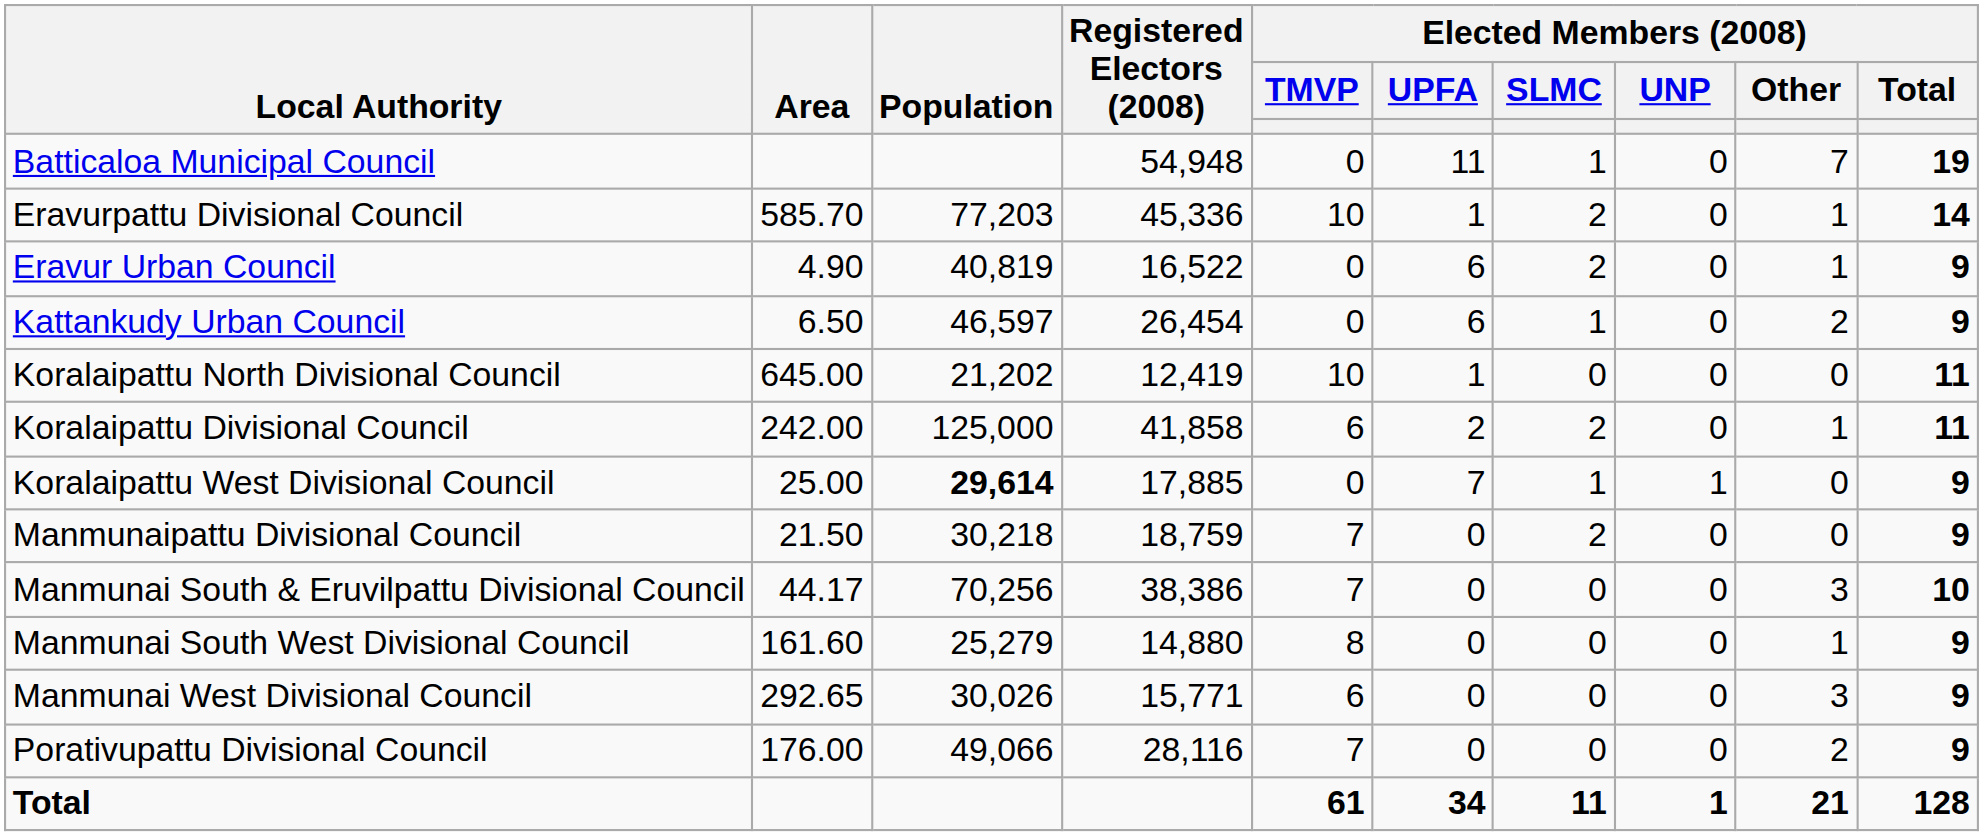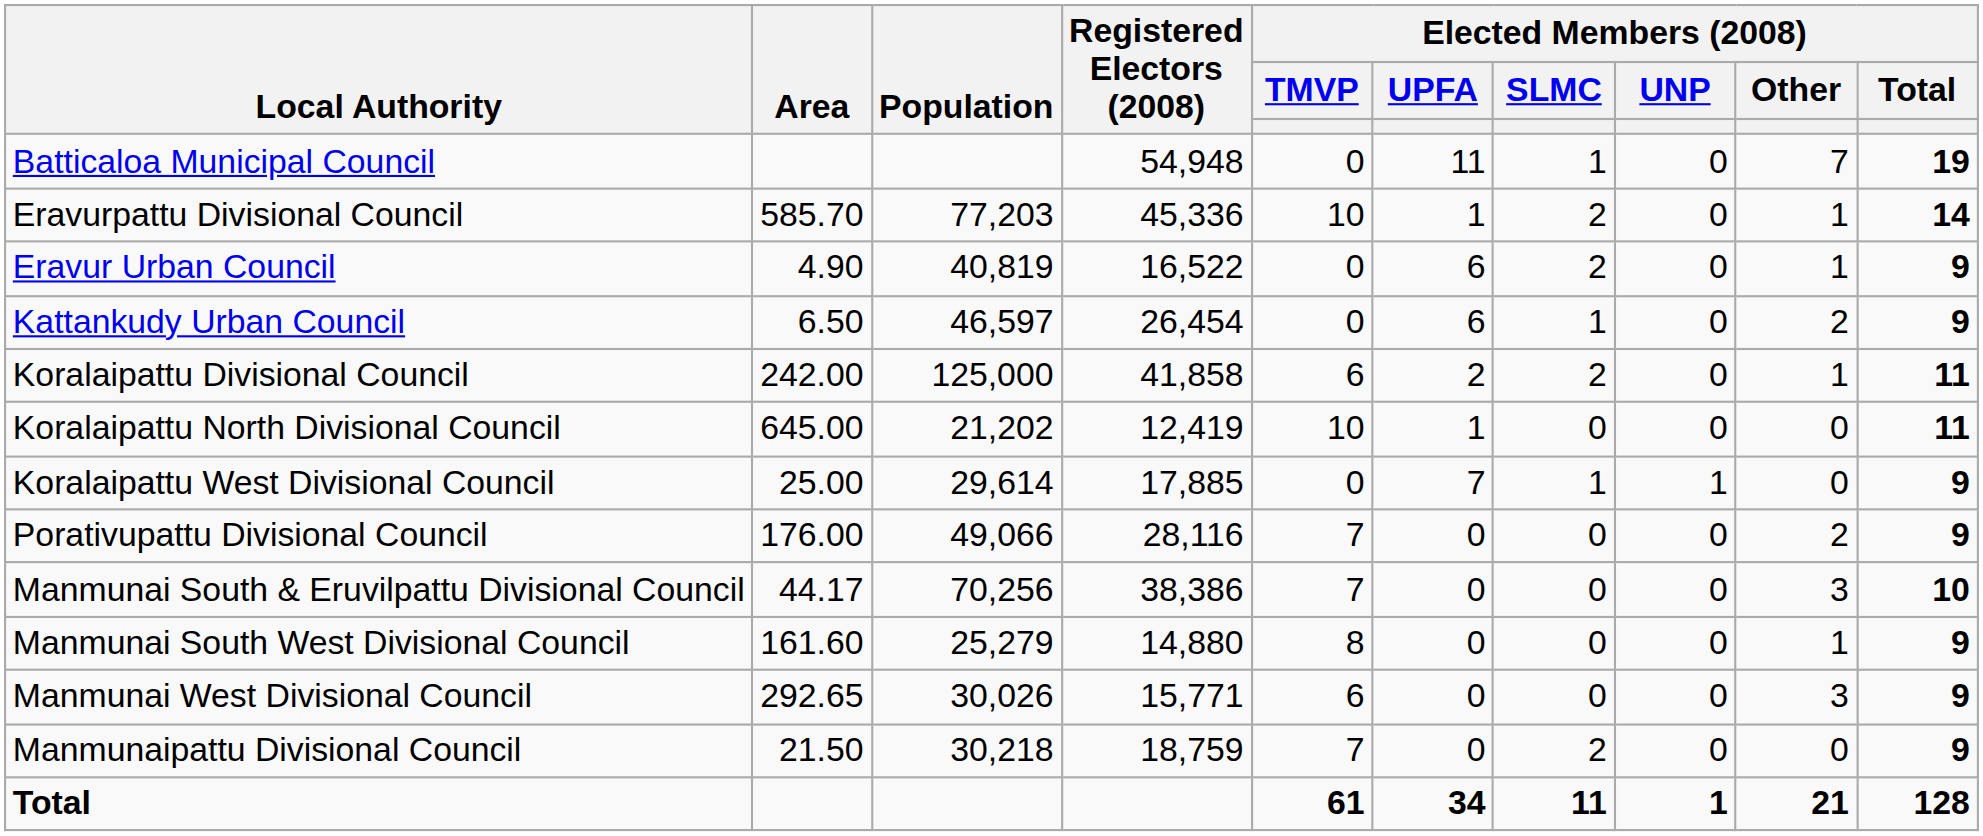rows swapped: Koralaipattu Divisional Council <-> Koralaipattu North Divisional Council
Koralaipattu West Divisional Council | Population: bold -> normal
rows swapped: Manmunaipattu Divisional Council <-> Porativupattu Divisional Council
